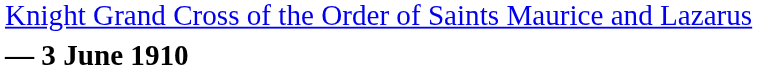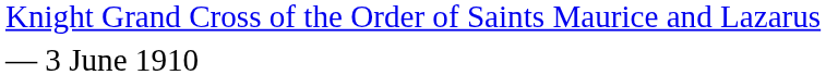— 3 June 1910 | column 1: bold -> normal
